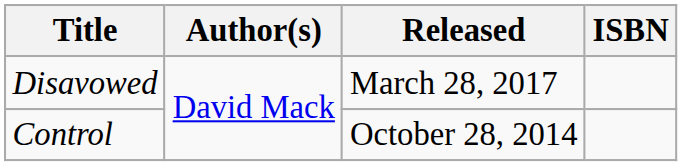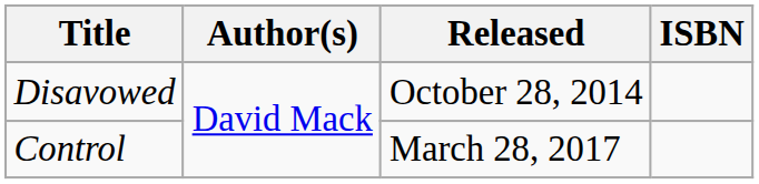Disavowed | Released: March 28, 2017 -> October 28, 2014
Control | Released: October 28, 2014 -> March 28, 2017
